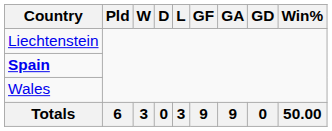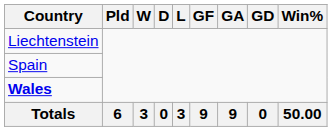Spain | Country: bold -> normal
Wales | Country: normal -> bold
